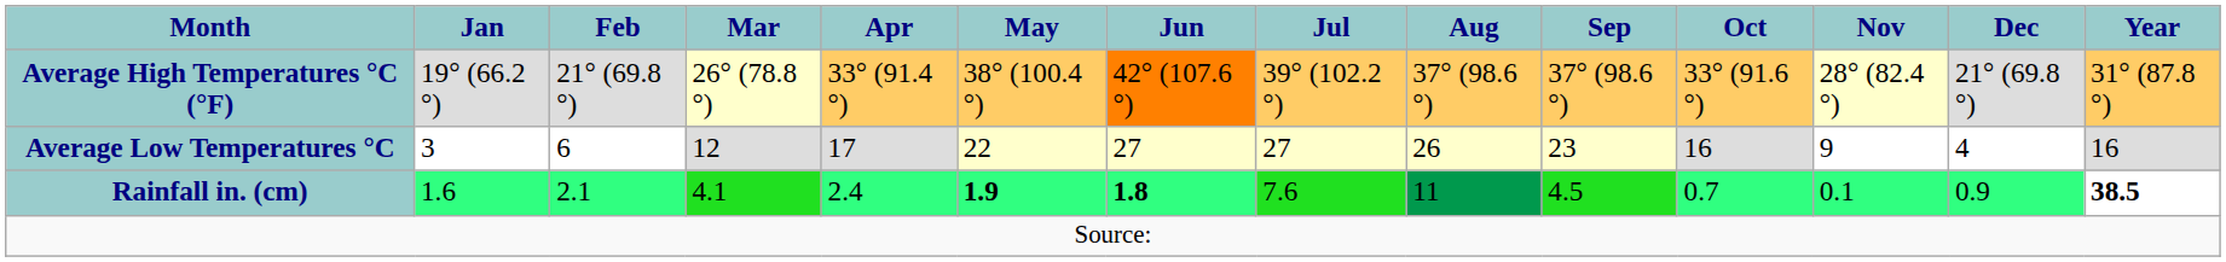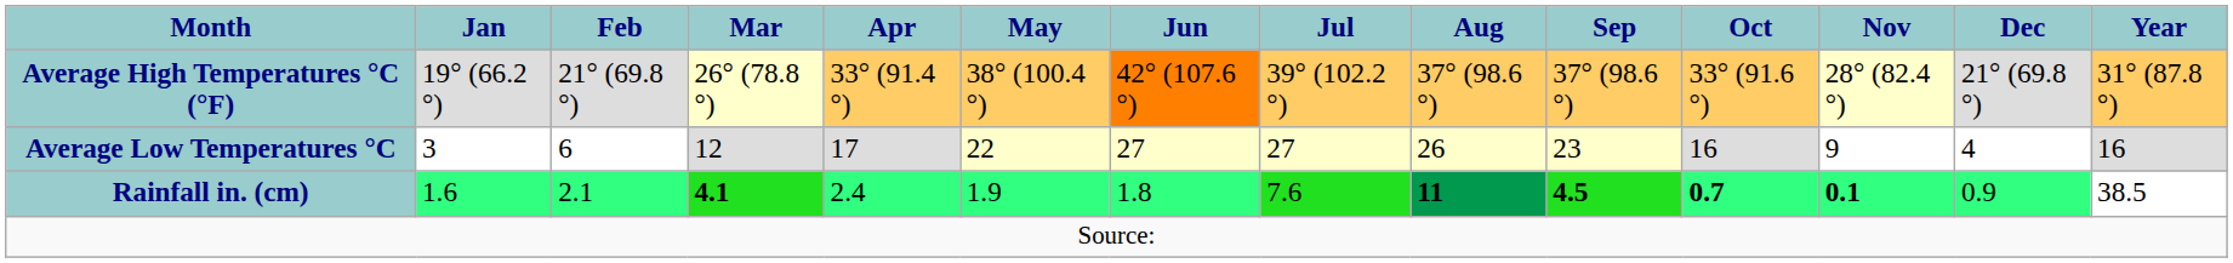Rainfall in. (cm) | Mar: normal -> bold
Rainfall in. (cm) | May: bold -> normal
Rainfall in. (cm) | Jun: bold -> normal
Rainfall in. (cm) | Aug: normal -> bold
Rainfall in. (cm) | Sep: normal -> bold
Rainfall in. (cm) | Oct: normal -> bold
Rainfall in. (cm) | Nov: normal -> bold
Rainfall in. (cm) | Year: bold -> normal
